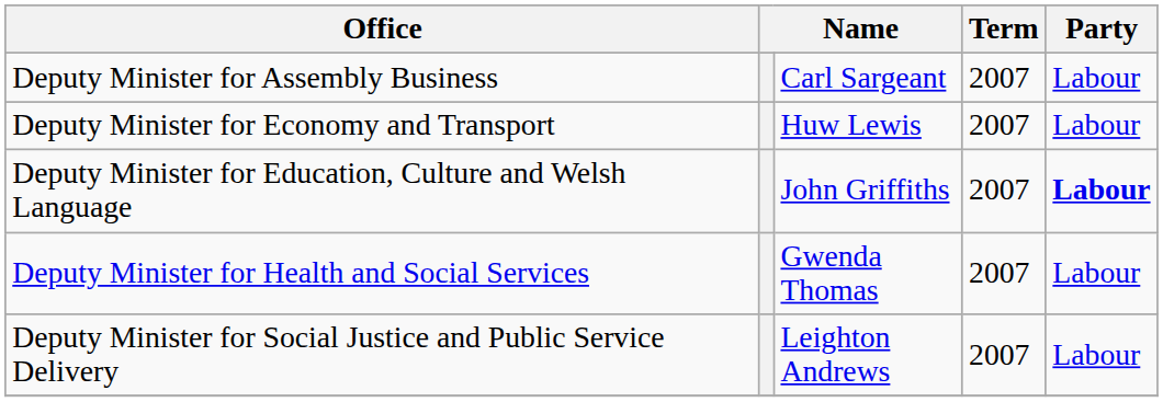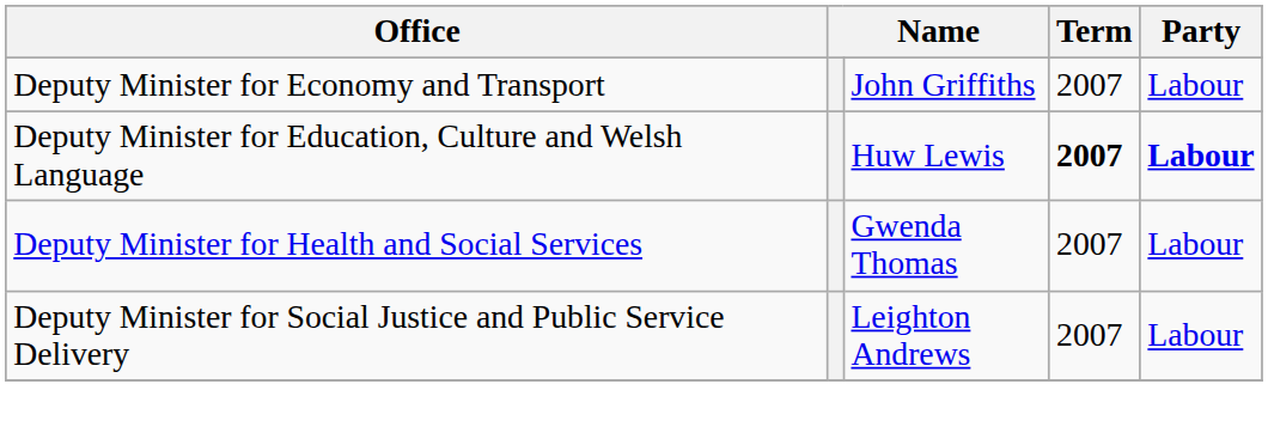- row: Deputy Minister for Assembly Business | Carl Sargeant | 2007 | Labour
Deputy Minister for Economy and Transport | column 3: Huw Lewis -> John Griffiths
Deputy Minister for Education, Culture and Welsh Language | column 3: John Griffiths -> Huw Lewis
Deputy Minister for Education, Culture and Welsh Language | Term: normal -> bold
